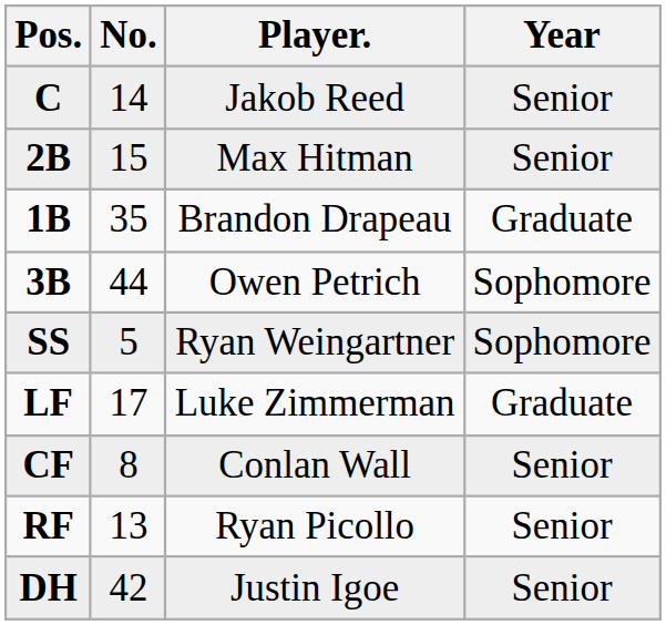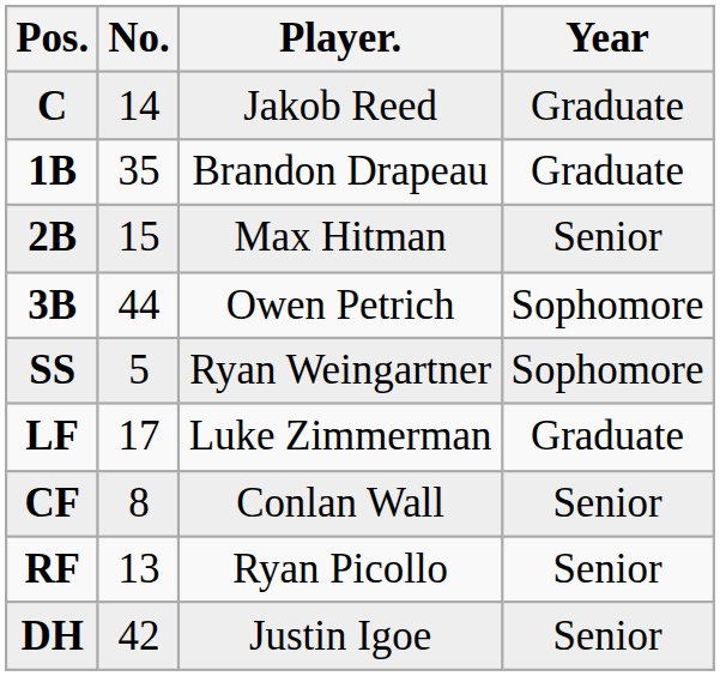C | Year: Senior -> Graduate
rows swapped: 1B <-> 2B
